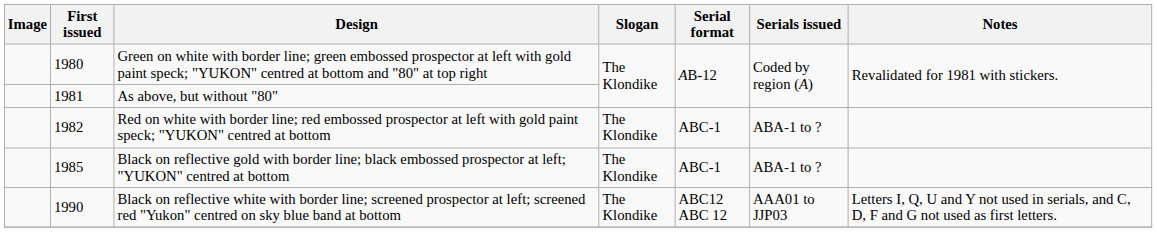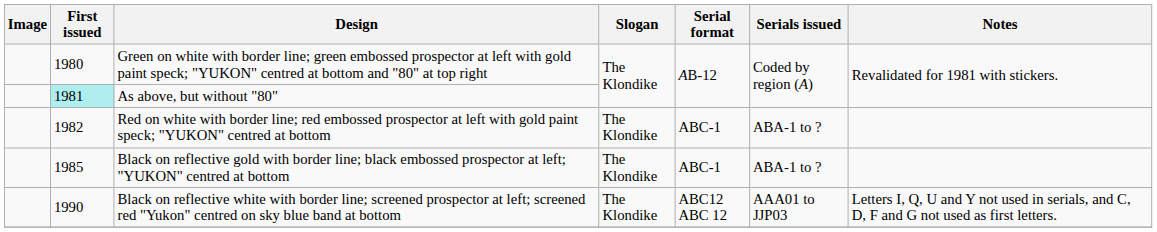As above, but without "80" | First issued: no background -> paleturquoise background
